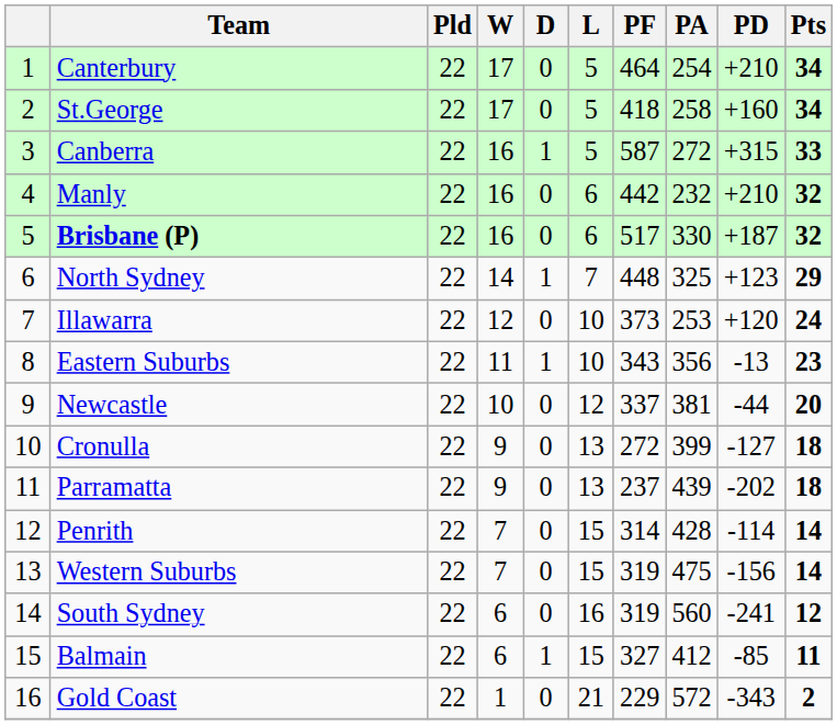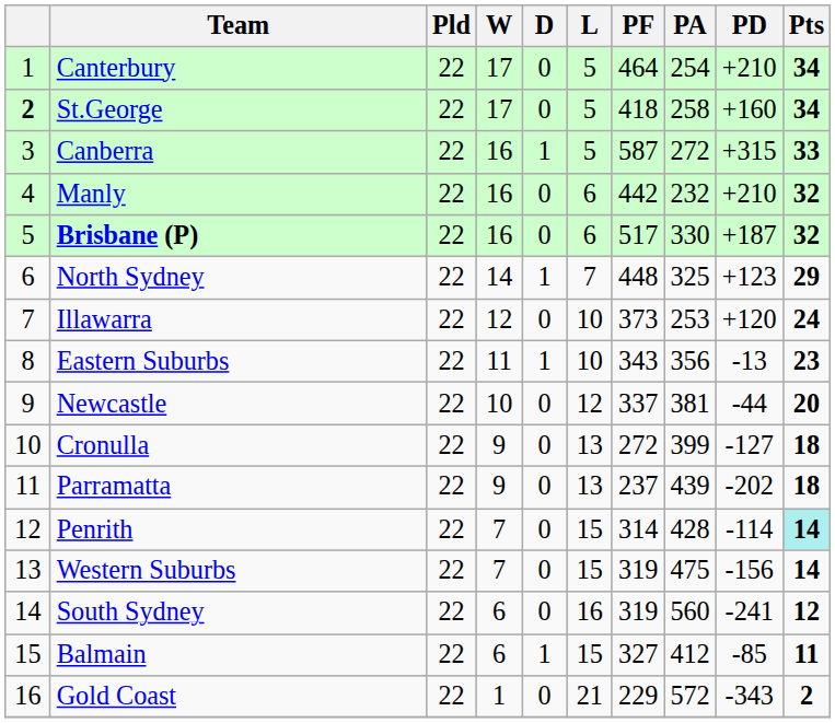St.George | column 1: normal -> bold
Penrith | Pts: no background -> paleturquoise background
